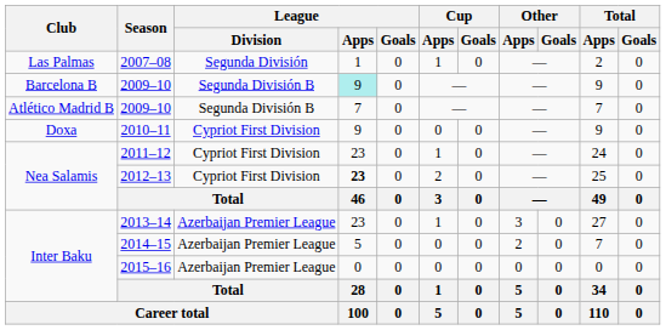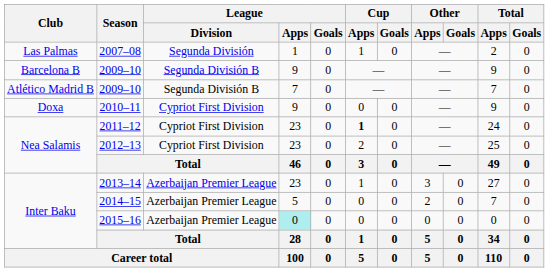Barcelona B / 2009–10 | League / Apps: paleturquoise background -> no background
2011–12 | Cup / Apps: normal -> bold
2012–13 | League / Apps: bold -> normal
2015–16 | League / Apps: no background -> paleturquoise background
